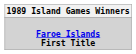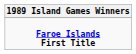row 2 | column 1: lightgrey background -> no background
